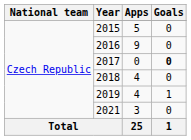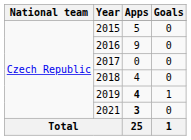2017 | Goals: bold -> normal
2019 | Apps: normal -> bold
2021 | Apps: normal -> bold
